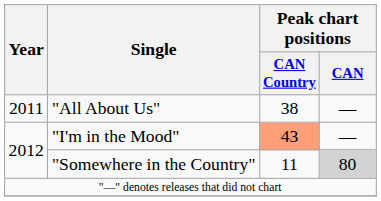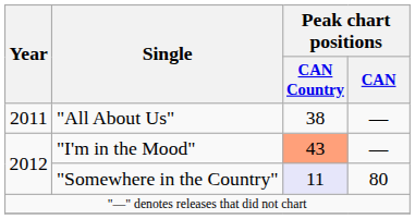"Somewhere in the Country" | Peak chart positions / CAN Country: no background -> lavender background
"Somewhere in the Country" | Peak chart positions / CAN: lightgrey background -> no background
